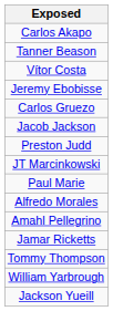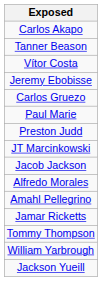row 7 | column 1: Jacob Jackson -> Paul Marie
row 10 | column 1: Paul Marie -> Jacob Jackson
